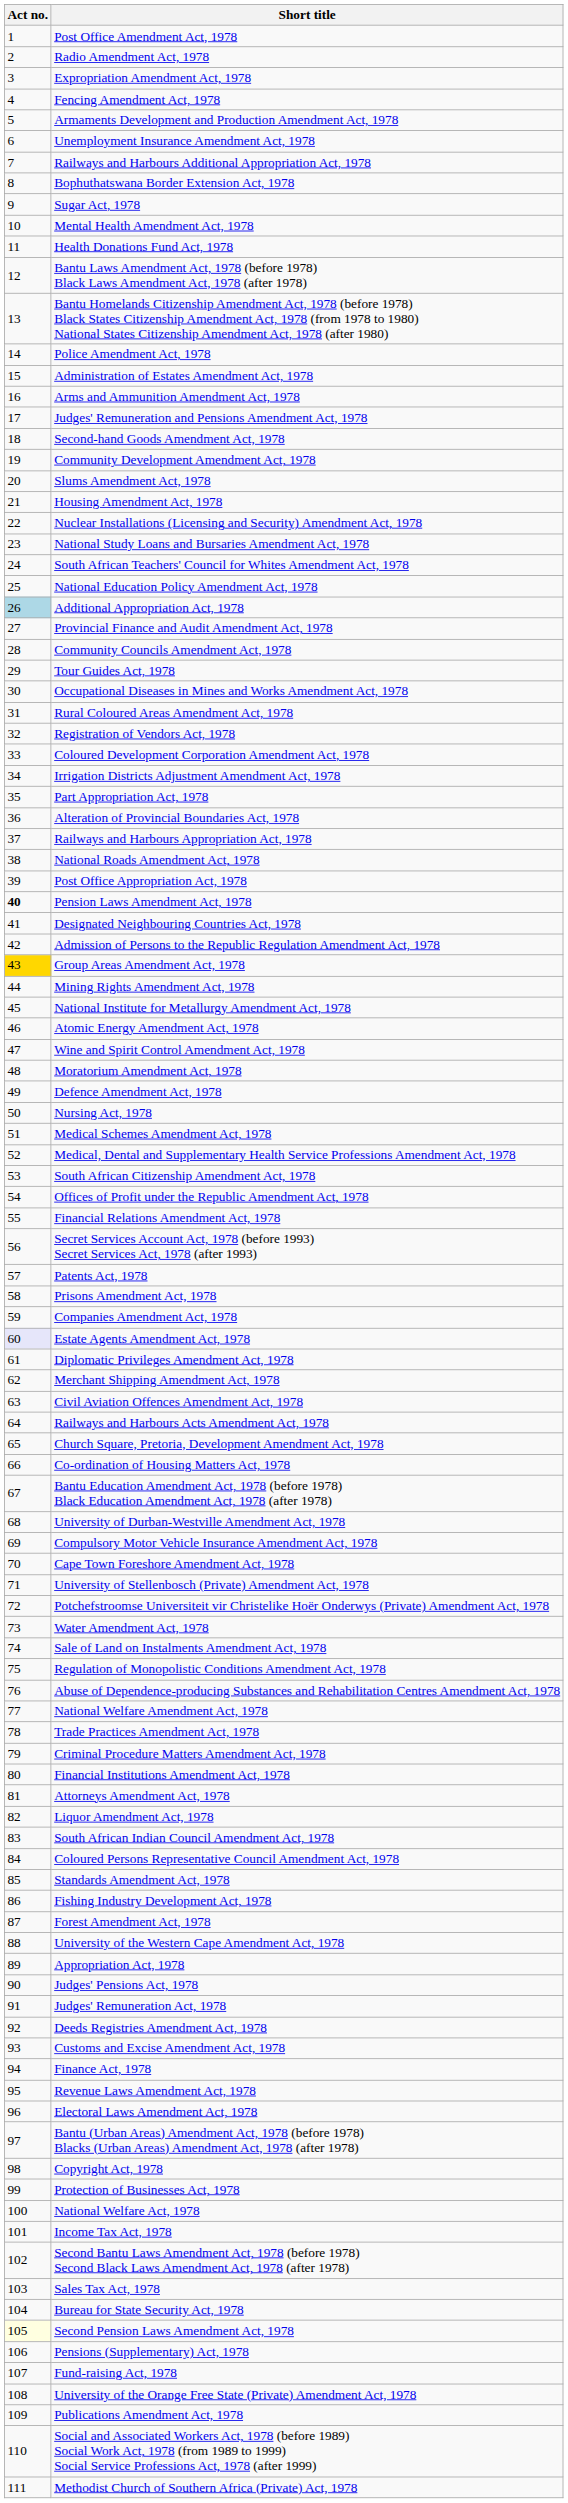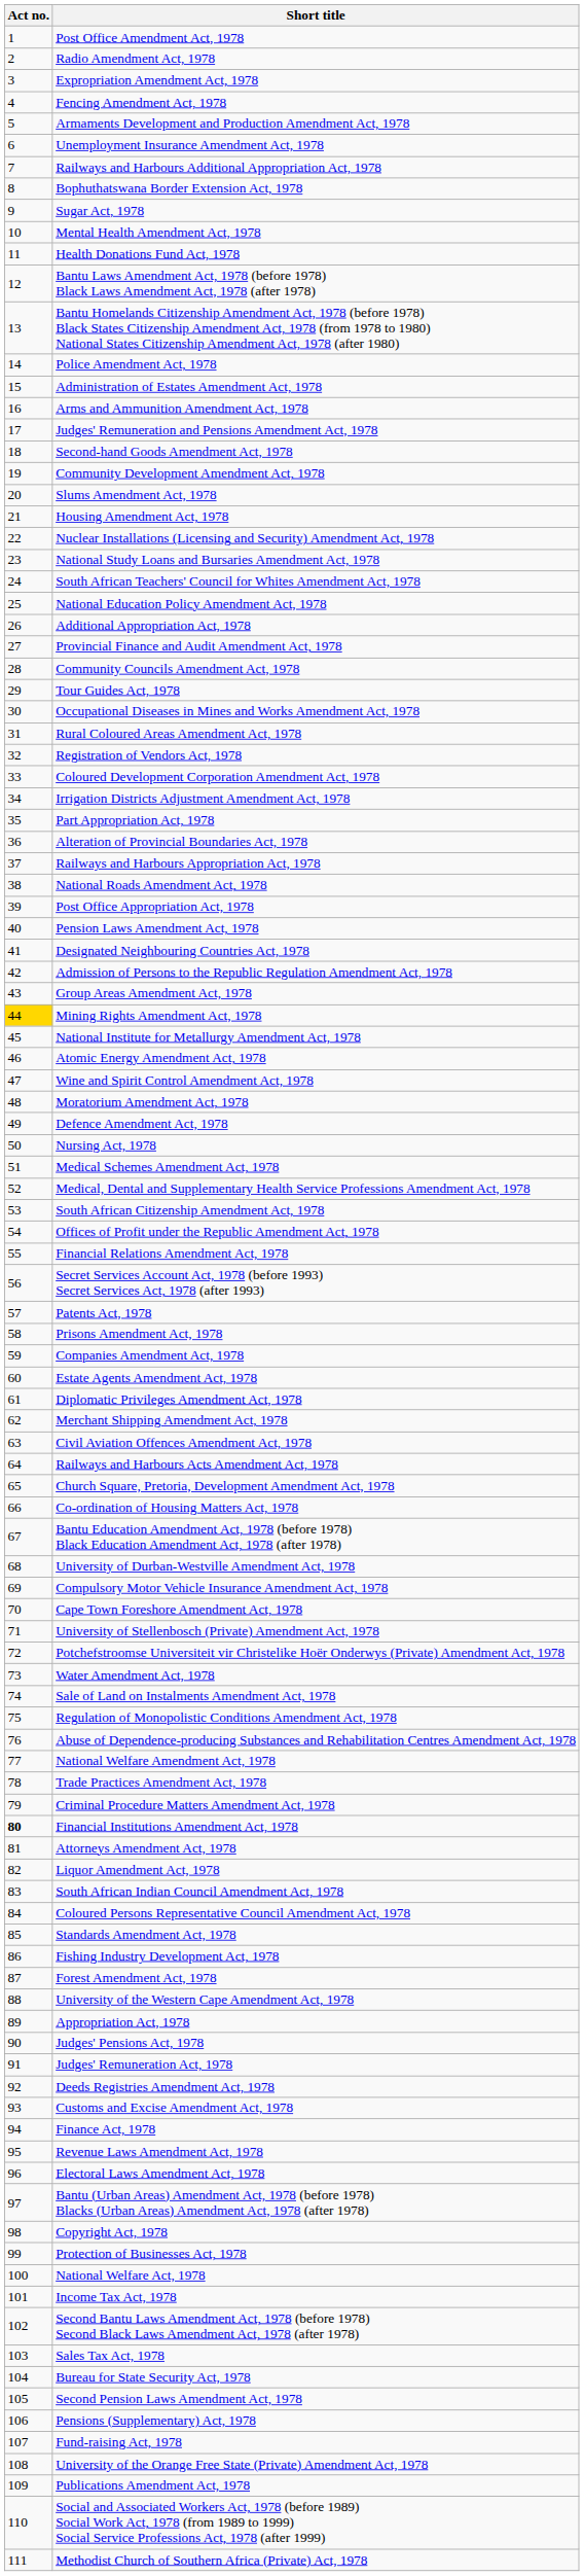Additional Appropriation Act, 1978 | Act no.: lightblue background -> no background
Pension Laws Amendment Act, 1978 | Act no.: bold -> normal
Group Areas Amendment Act, 1978 | Act no.: gold background -> no background
Mining Rights Amendment Act, 1978 | Act no.: no background -> gold background
Estate Agents Amendment Act, 1978 | Act no.: lavender background -> no background
Financial Institutions Amendment Act, 1978 | Act no.: normal -> bold
Second Pension Laws Amendment Act, 1978 | Act no.: lightyellow background -> no background
